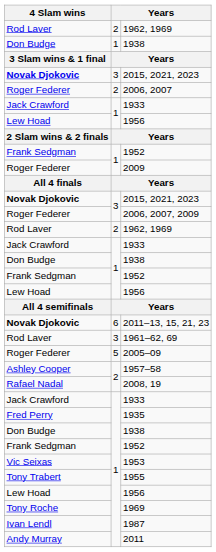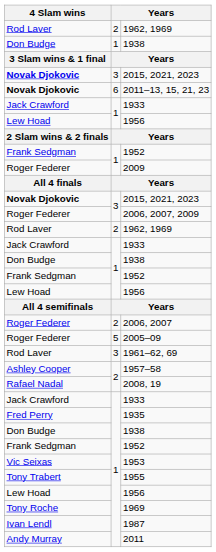rows swapped: 2006, 2007 <-> 2011–13, 15, 21, 23
rows swapped: 2005–09 <-> 1961–62, 69
